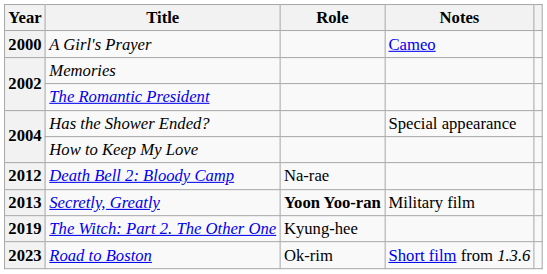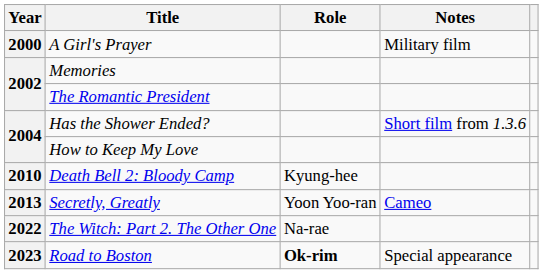A Girl's Prayer | Notes: Cameo -> Military film
Has the Shower Ended? | Notes: Special appearance -> Short film from 1.3.6
Death Bell 2: Bloody Camp | Year: 2012 -> 2010
Death Bell 2: Bloody Camp | Role: Na-rae -> Kyung-hee
Secretly, Greatly | Role: bold -> normal
Secretly, Greatly | Notes: Military film -> Cameo
The Witch: Part 2. The Other One | Year: 2019 -> 2022
The Witch: Part 2. The Other One | Role: Kyung-hee -> Na-rae
Road to Boston | Role: normal -> bold
Road to Boston | Notes: Short film from 1.3.6 -> Special appearance
